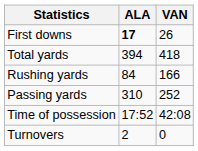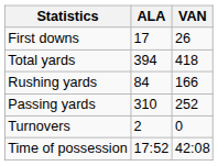First downs | ALA: bold -> normal
rows swapped: Turnovers <-> Time of possession
